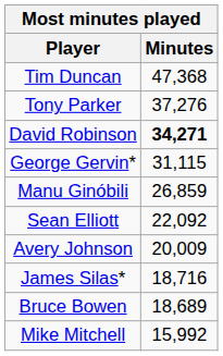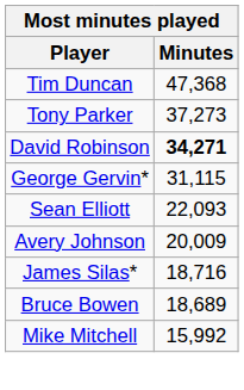Tony Parker | Minutes: 37,276 -> 37,273
- row: Manu Ginóbili | 26,859
Sean Elliott | Minutes: 22,092 -> 22,093
